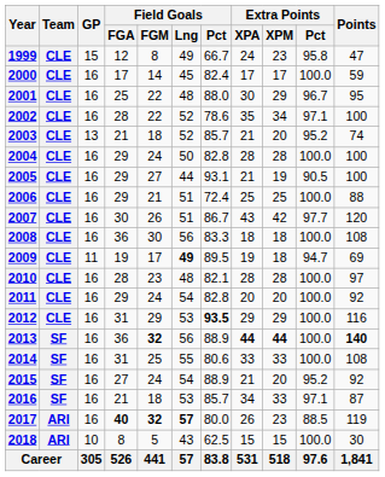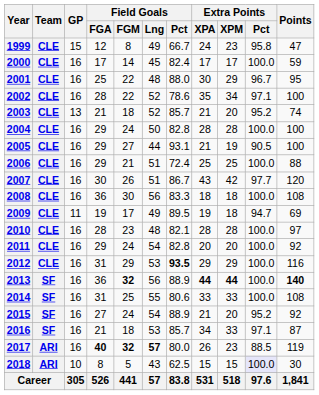2009 | Field Goals / Lng: bold -> normal
2018 | Extra Points / Pct: no background -> lavender background
